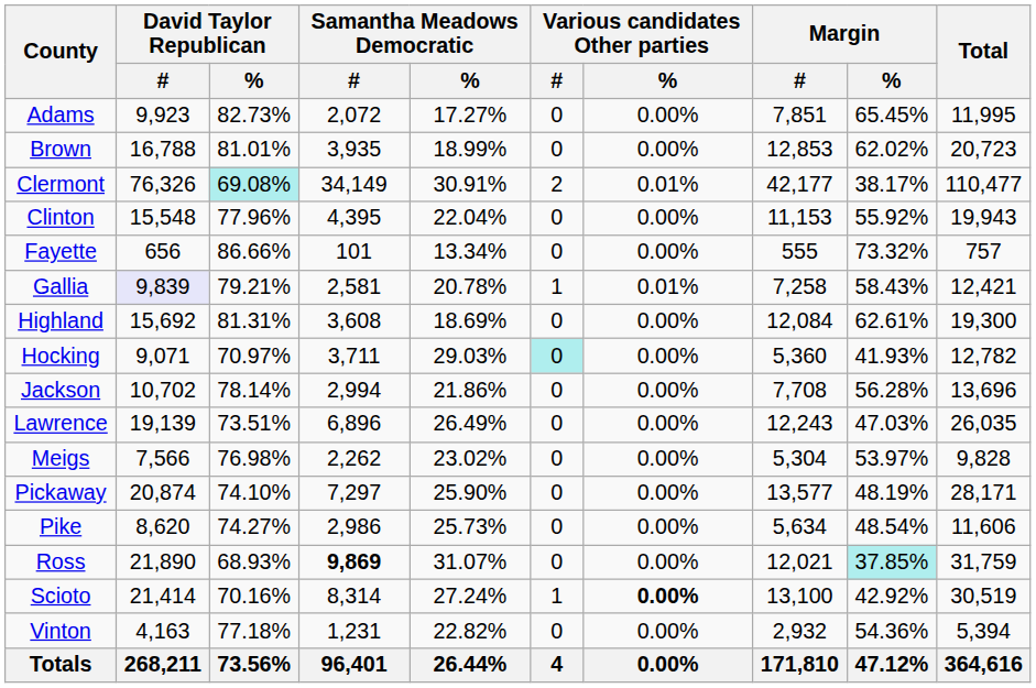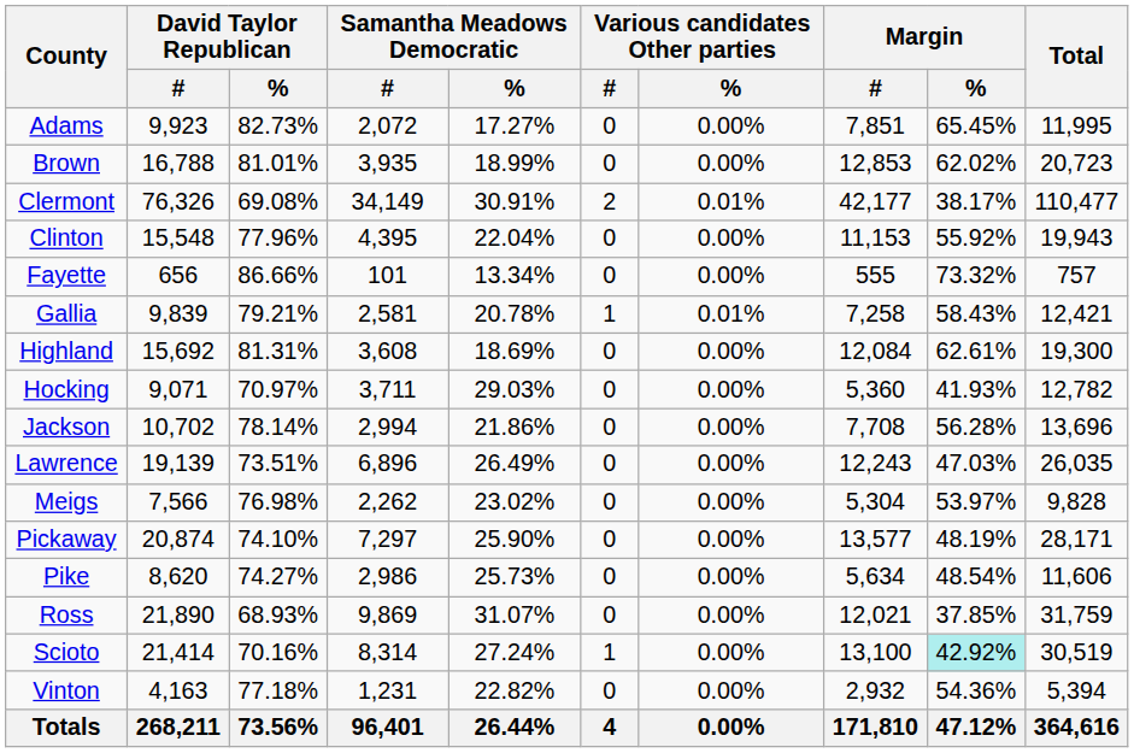Clermont | David Taylor Republican / %: paleturquoise background -> no background
Gallia | David Taylor Republican / #: lavender background -> no background
Hocking | Various candidates Other parties / #: paleturquoise background -> no background
Ross | Samantha Meadows Democratic / #: bold -> normal
Ross | Margin / %: paleturquoise background -> no background
Scioto | Various candidates Other parties / %: bold -> normal
Scioto | Margin / %: no background -> paleturquoise background
